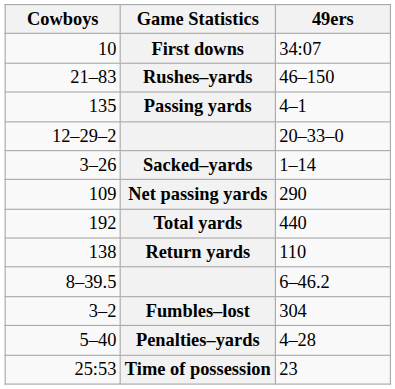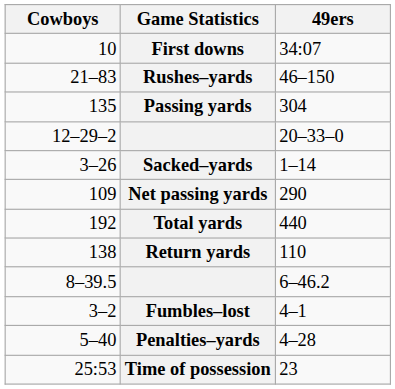Passing yards | 49ers: 4–1 -> 304
Fumbles–lost | 49ers: 304 -> 4–1
